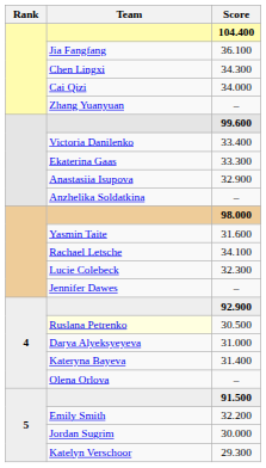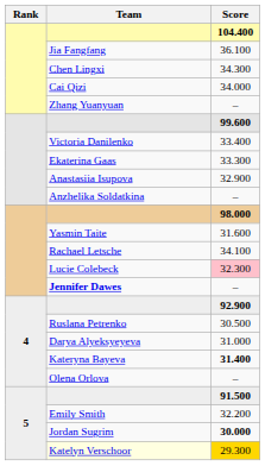32.300 | Score: no background -> pink background
Jennifer Dawes / – | Team: normal -> bold
30.500 | Team: lightyellow background -> no background
31.400 | Score: normal -> bold
30.000 | Score: normal -> bold
29.300 | Team: no background -> lightyellow background
29.300 | Score: no background -> gold background
